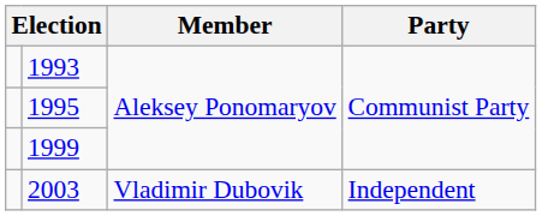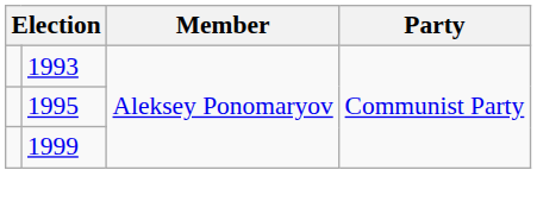- row: 2003 | Vladimir Dubovik | Independent
